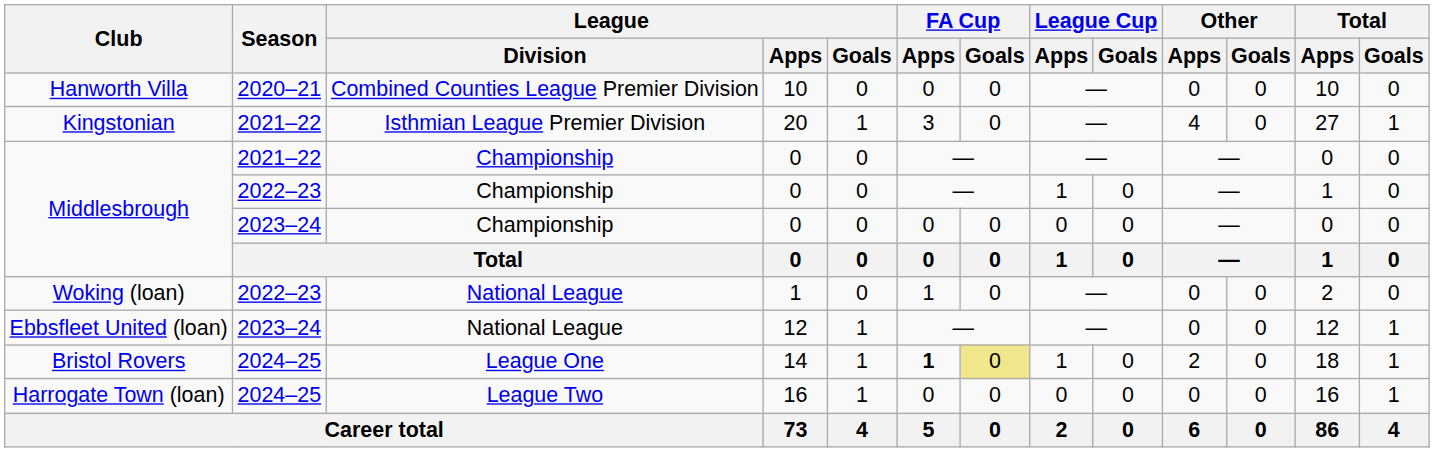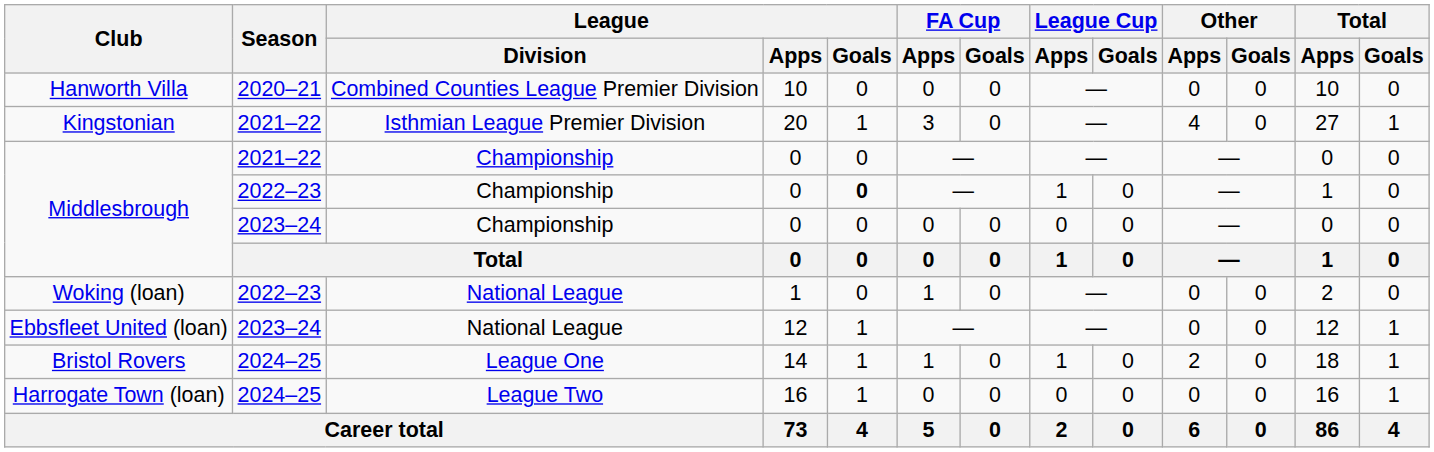Middlesbrough / 2022–23 | League / Goals: normal -> bold
Bristol Rovers | FA Cup / Apps: bold -> normal
Bristol Rovers | FA Cup / Goals: khaki background -> no background
